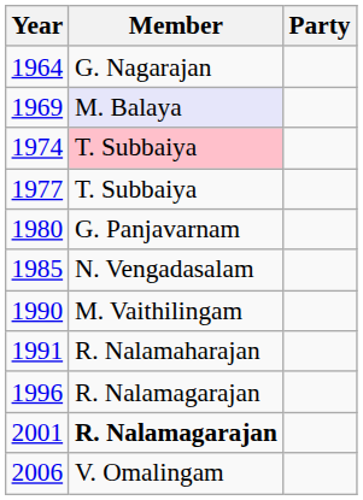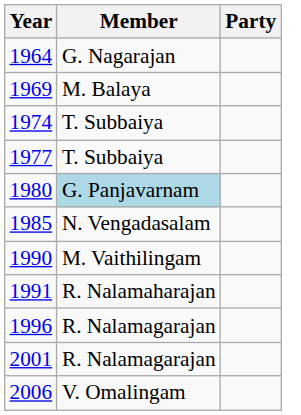1969 | Member: lavender background -> no background
1974 | Member: pink background -> no background
1980 | Member: no background -> lightblue background
2001 | Member: bold -> normal
